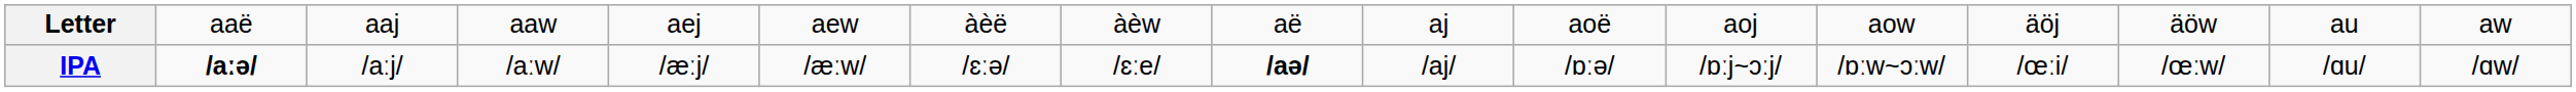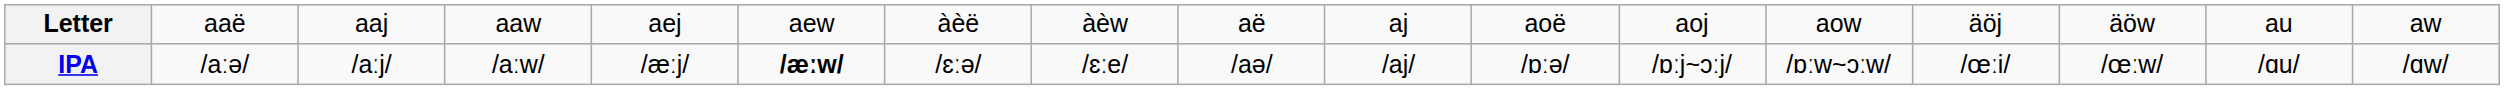IPA | column 2: bold -> normal
IPA | column 6: normal -> bold
IPA | column 9: bold -> normal
